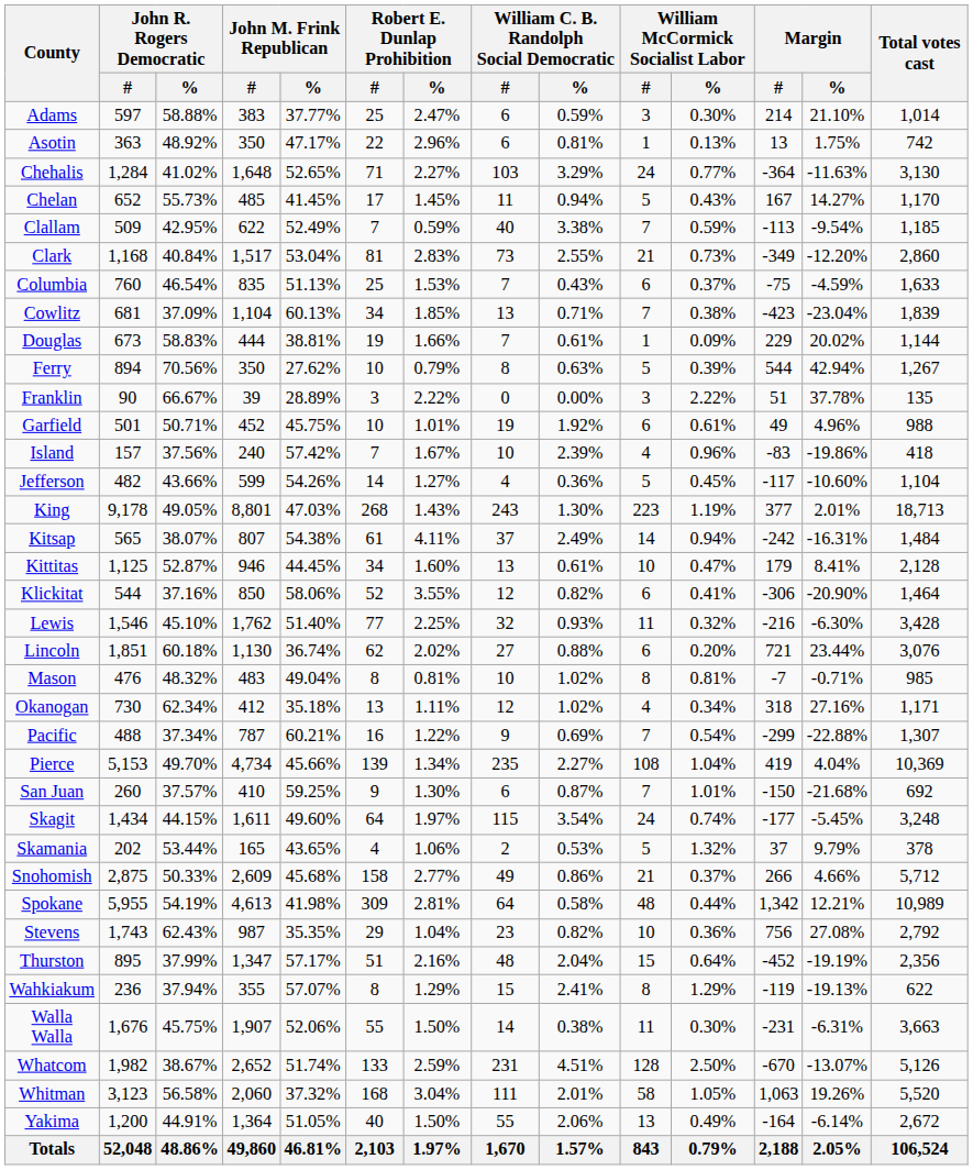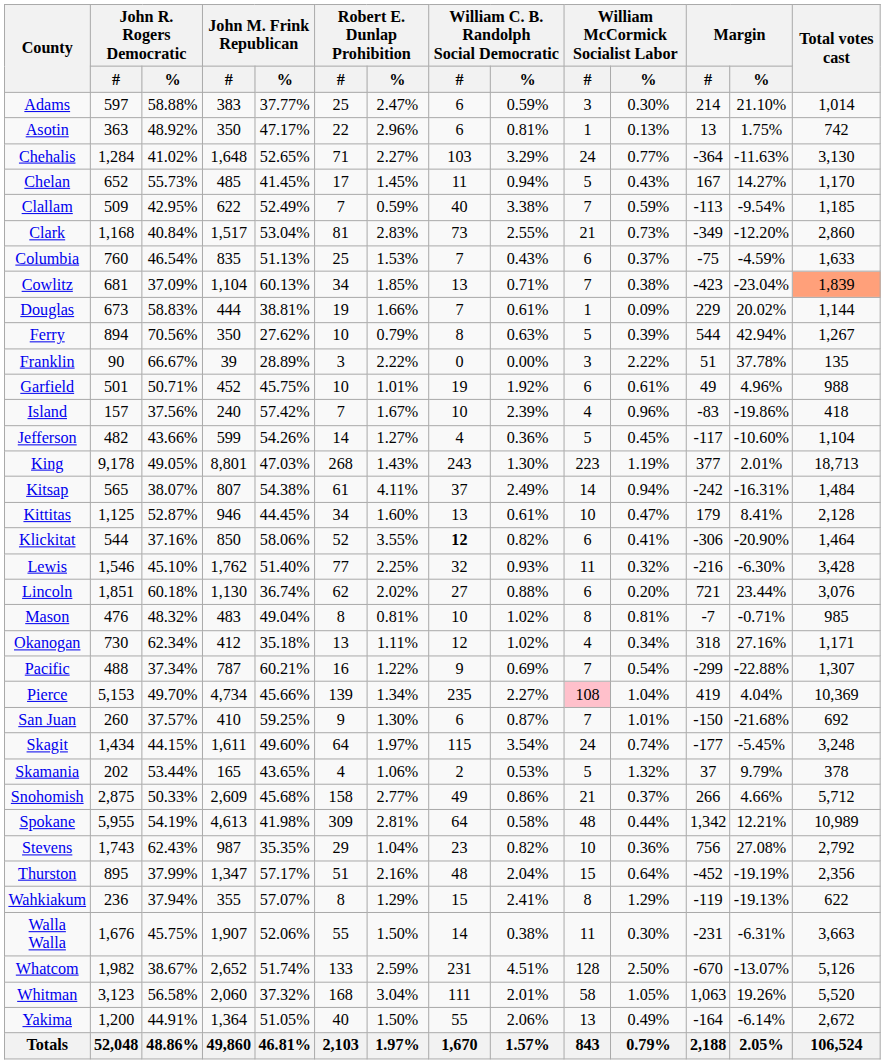Cowlitz | Total votes cast: no background -> lightsalmon background
Klickitat | William C. B. Randolph Social Democratic / #: normal -> bold
Pierce | William McCormick Socialist Labor / #: no background -> pink background
